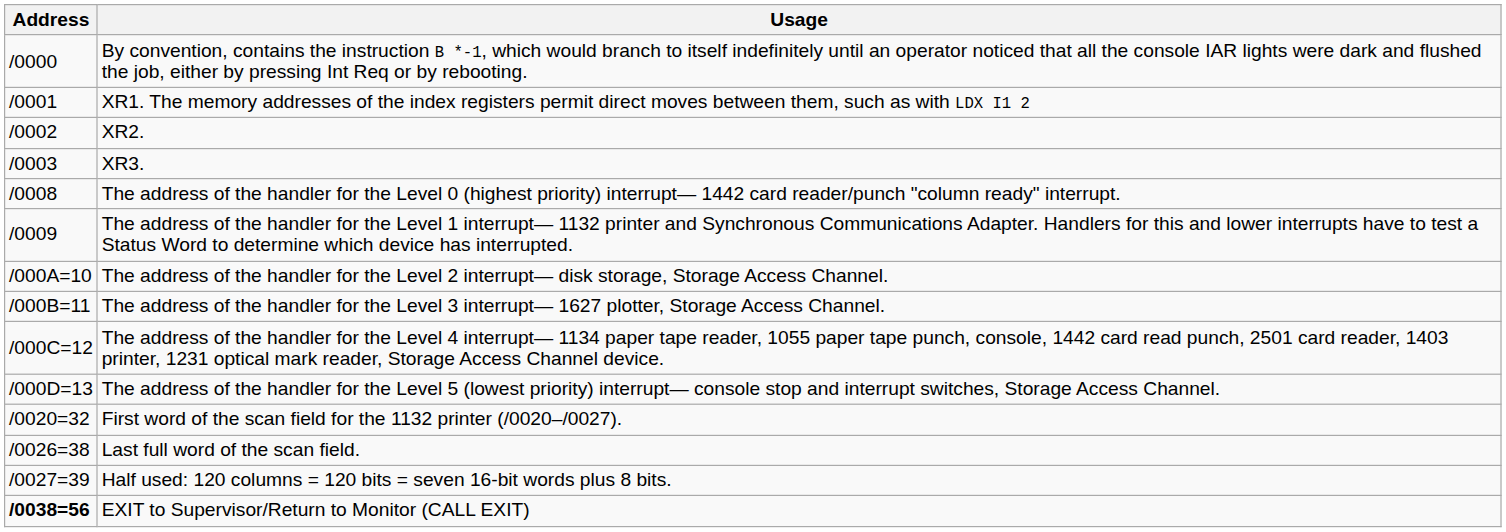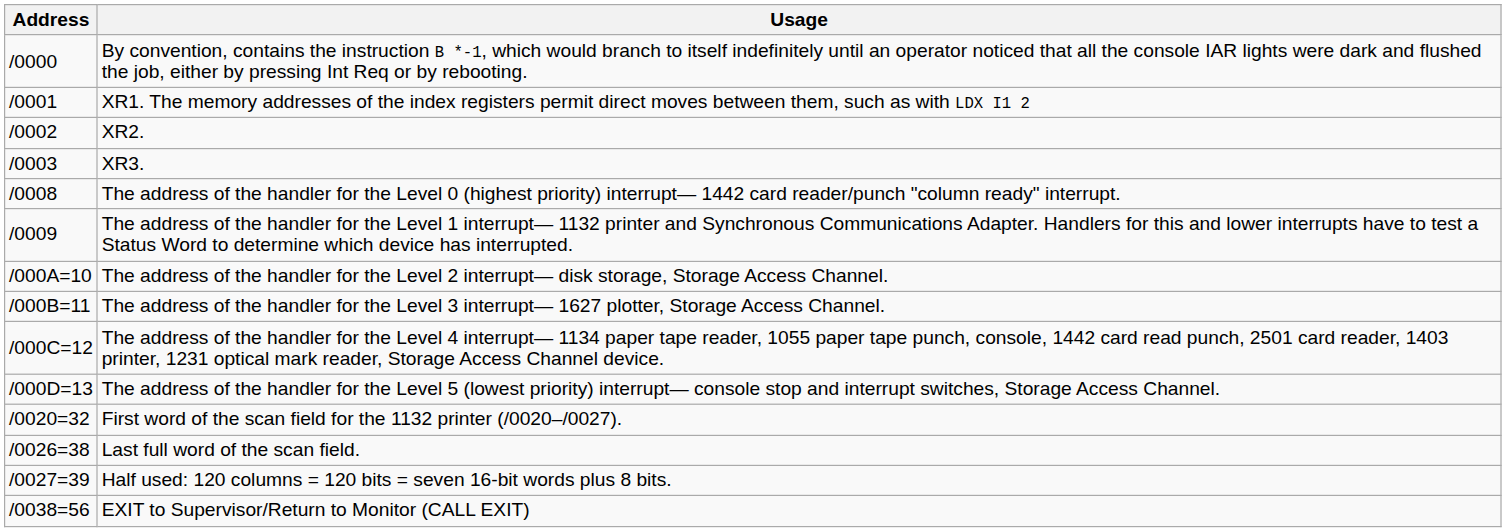EXIT to Supervisor/Return to Monitor (CALL EXIT) | Address: bold -> normal
